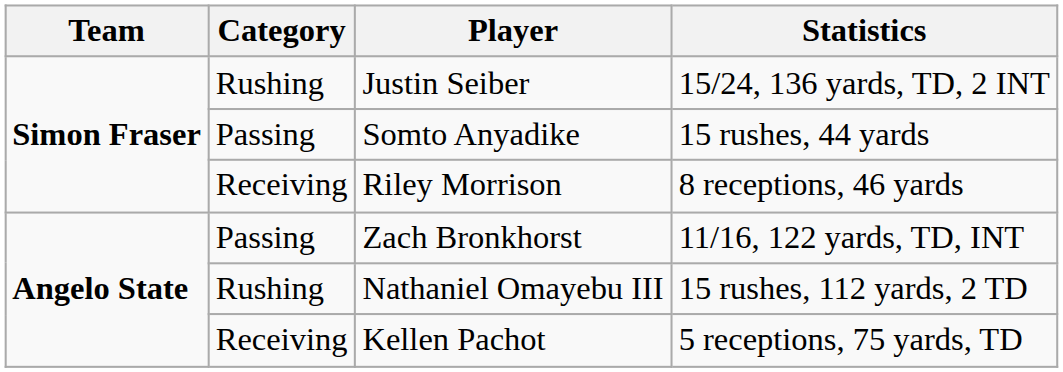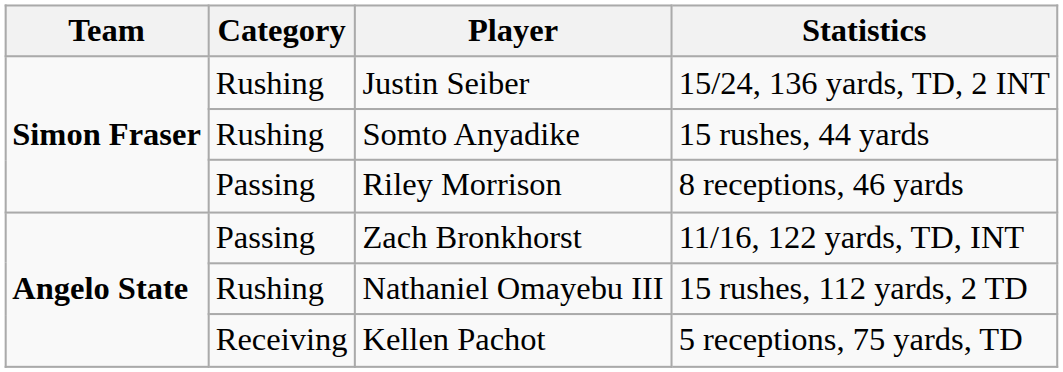Somto Anyadike | Category: Passing -> Rushing
Riley Morrison | Category: Receiving -> Passing
